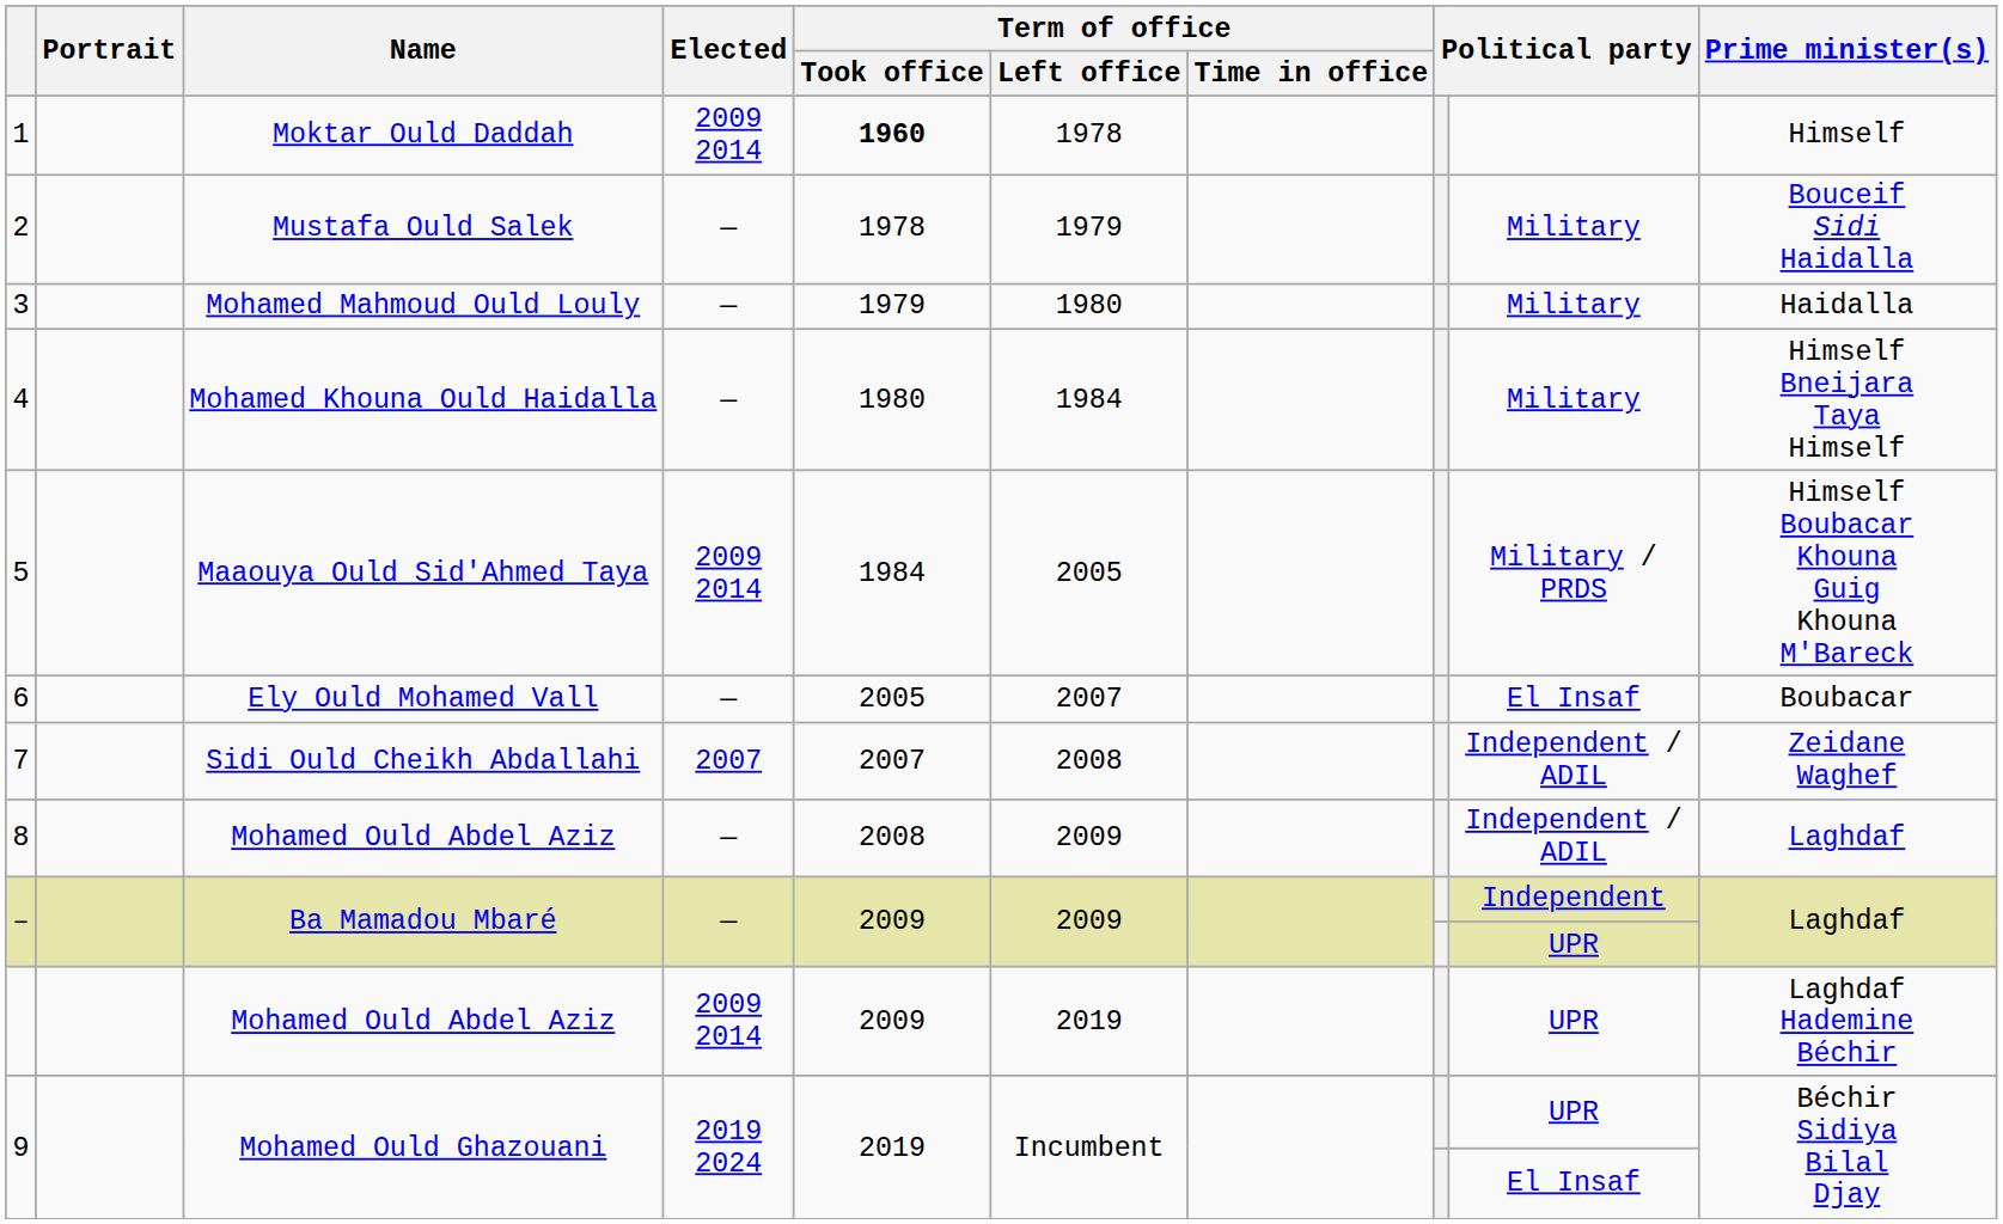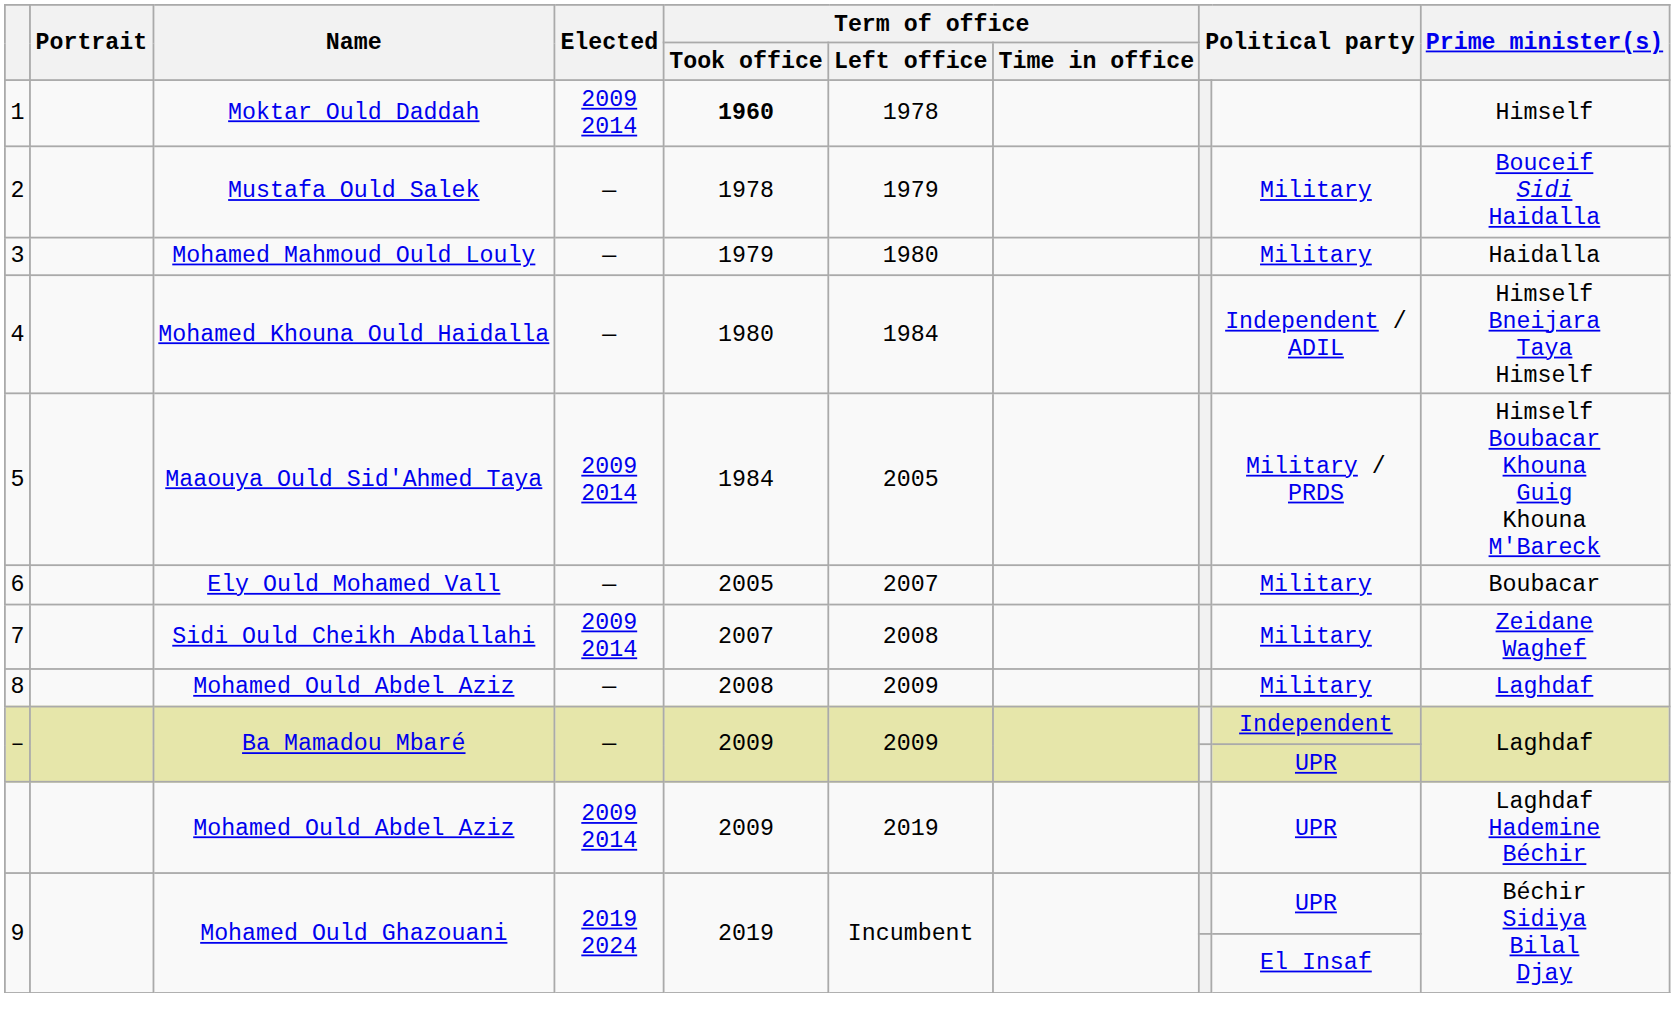4 | column 9: Military -> Independent / ADIL
6 | column 9: El Insaf -> Military
7 | Elected: 2007 -> 2009 2014
7 | column 9: Independent / ADIL -> Military
8 | column 9: Independent / ADIL -> Military
